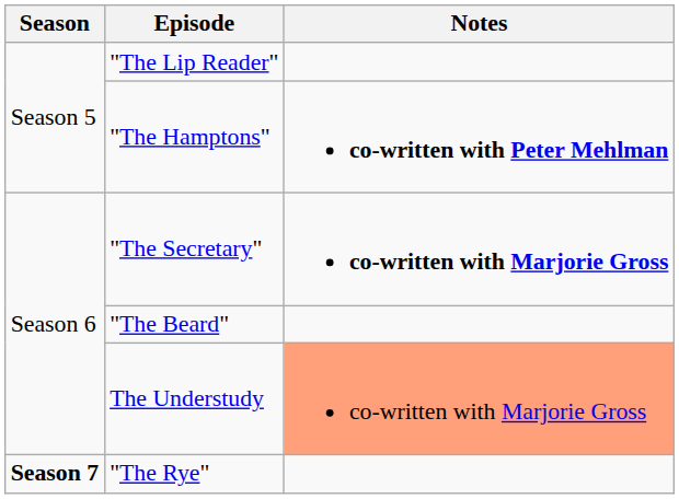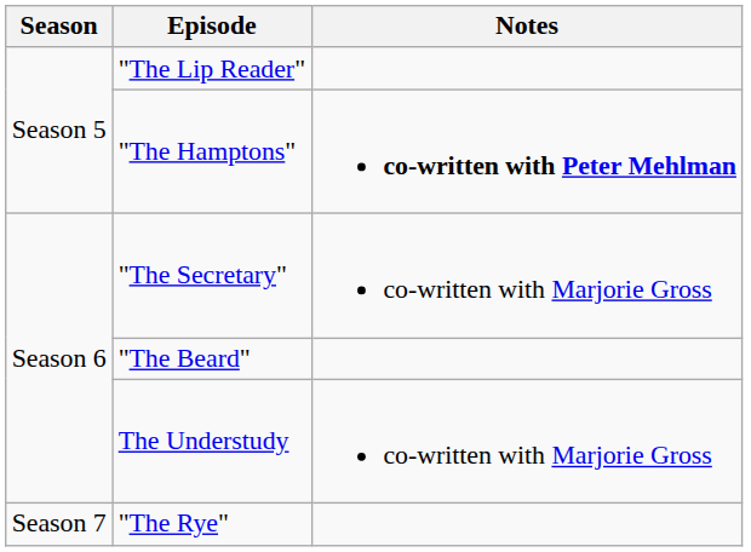"The Secretary" | Notes: bold -> normal
The Understudy | Notes: lightsalmon background -> no background
"The Rye" | Season: bold -> normal
